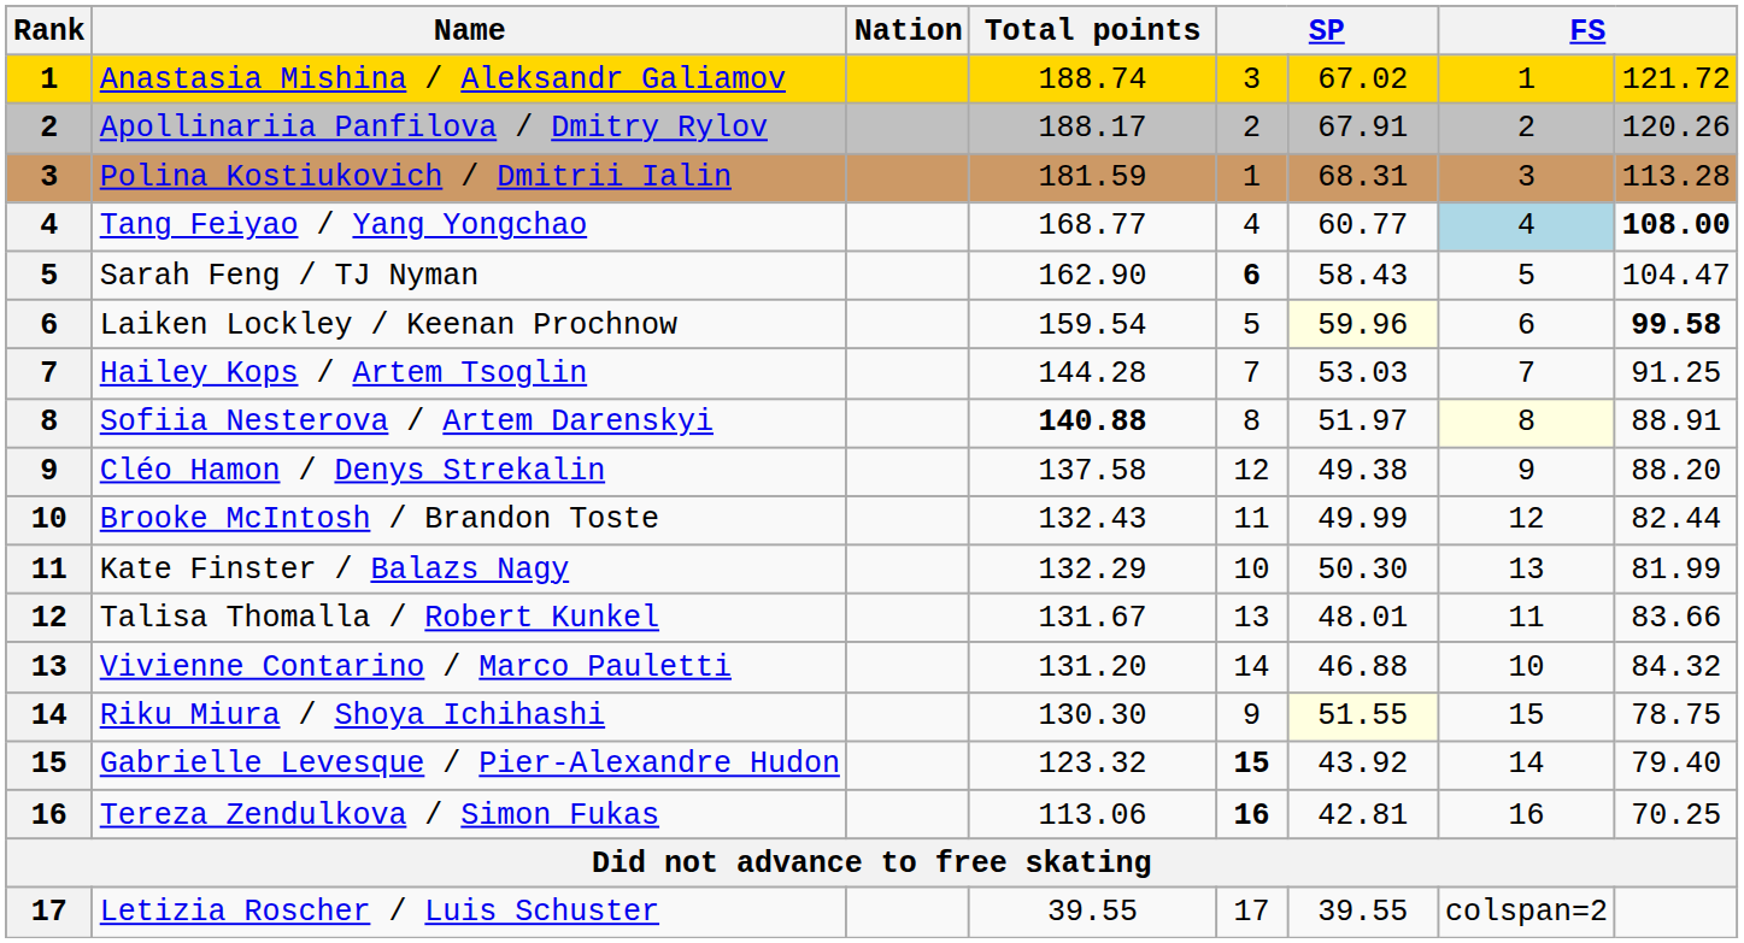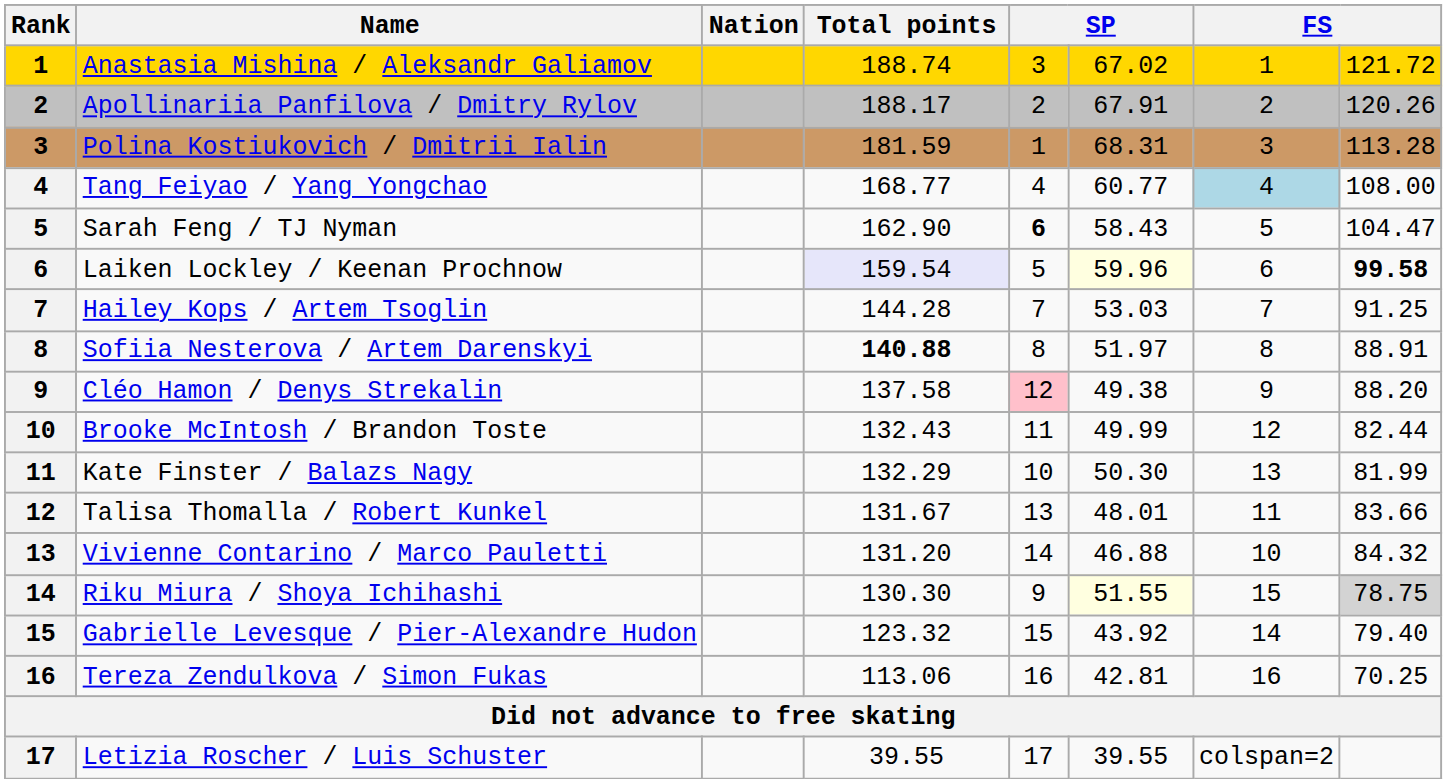Tang Feiyao / Yang Yongchao | column 8: bold -> normal
Laiken Lockley / Keenan Prochnow | Total points: no background -> lavender background
Sofiia Nesterova / Artem Darenskyi | column 7: lightyellow background -> no background
Cléo Hamon / Denys Strekalin | column 5: no background -> pink background
Riku Miura / Shoya Ichihashi | column 8: no background -> lightgrey background
Gabrielle Levesque / Pier-Alexandre Hudon | column 5: bold -> normal
Tereza Zendulkova / Simon Fukas | column 5: bold -> normal
